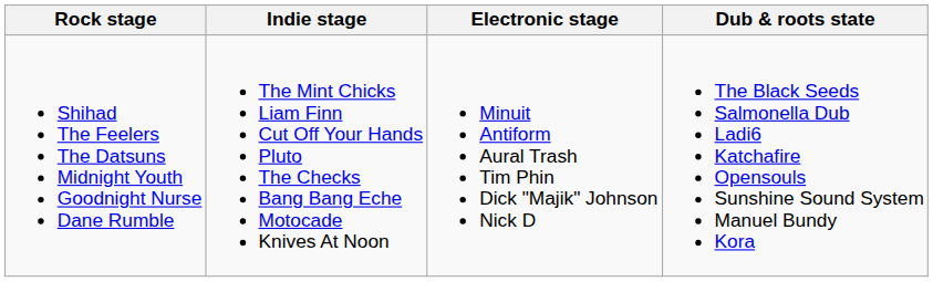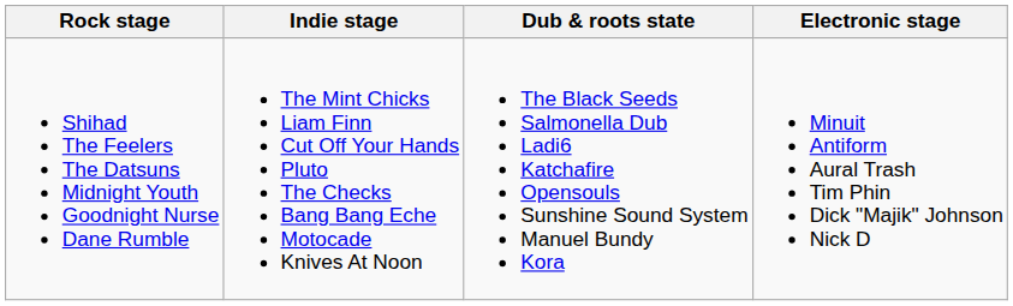columns swapped: Electronic stage <-> Dub & roots state
